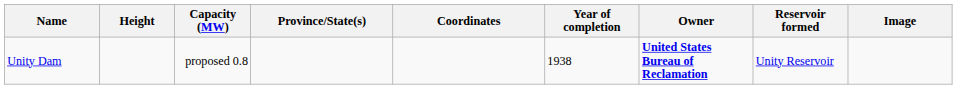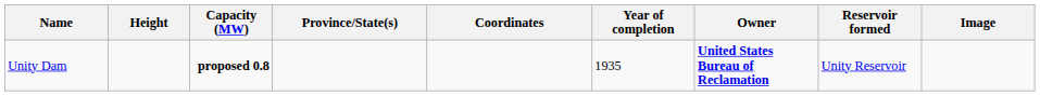Unity Dam | Capacity (MW): normal -> bold
Unity Dam | Year of completion: 1938 -> 1935
